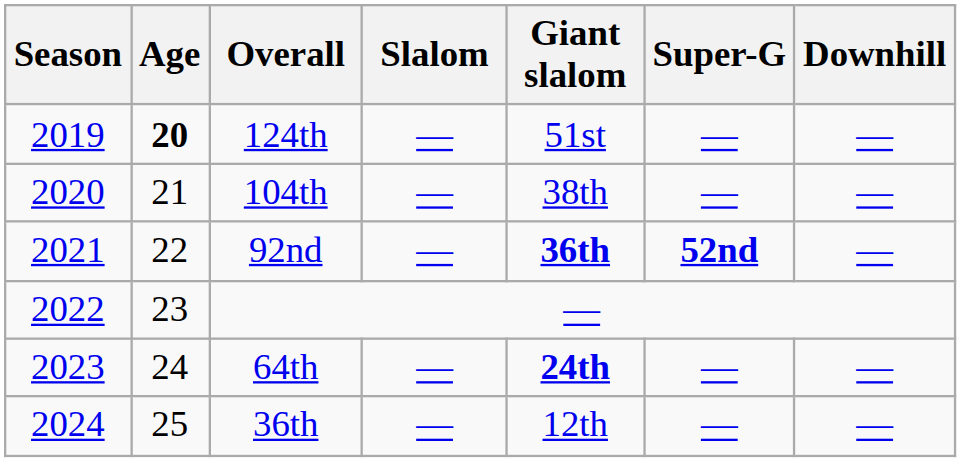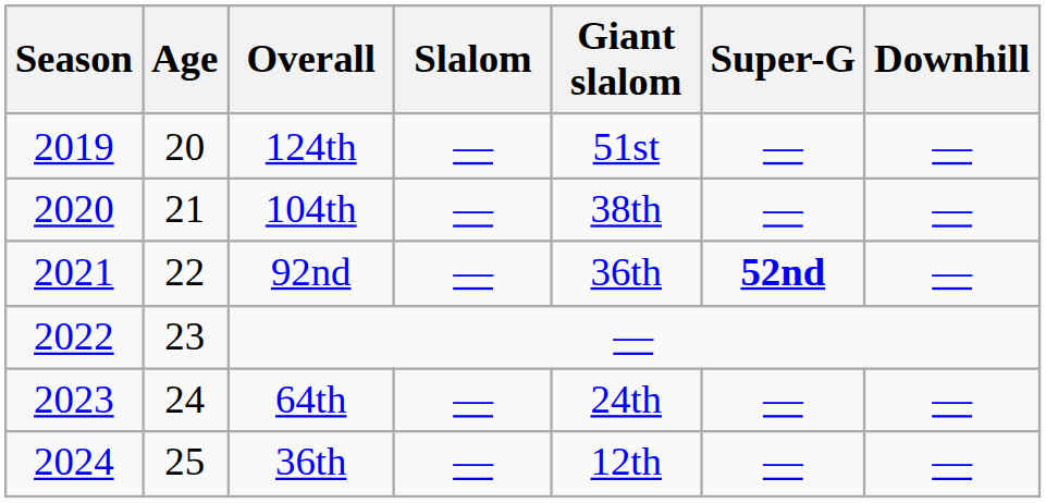124th | Age: bold -> normal
92nd | Giant slalom: bold -> normal
64th | Giant slalom: bold -> normal
